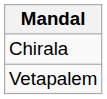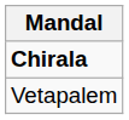row 2 | column 1: normal -> bold
